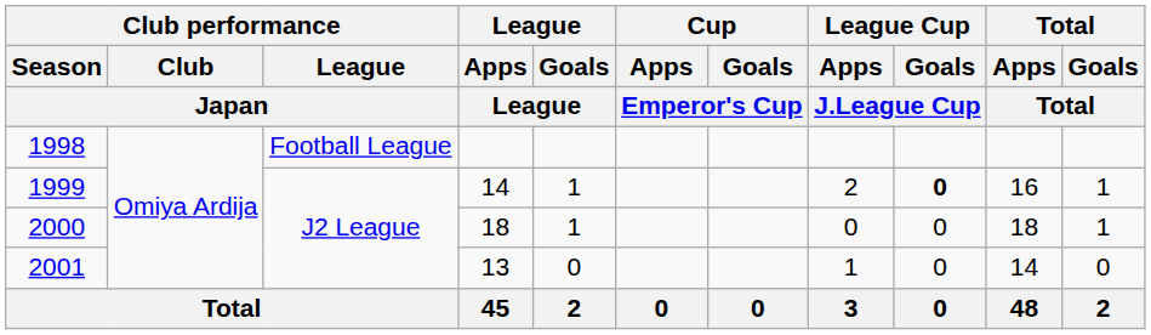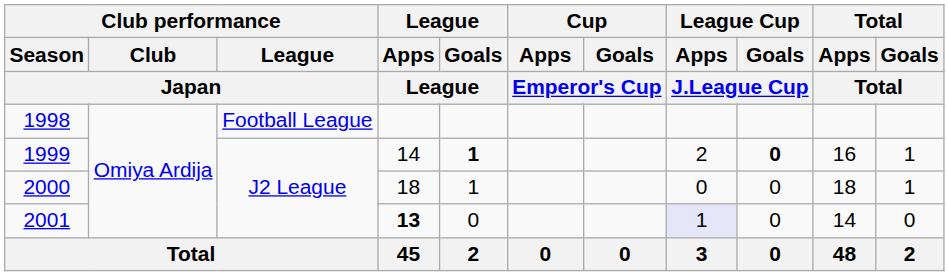1999 | League / Goals / League: normal -> bold
2001 | League / Apps / League: normal -> bold
2001 | League Cup / Apps / J.League Cup: no background -> lavender background
